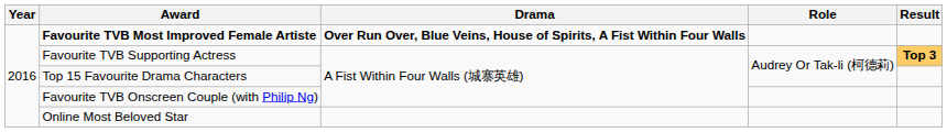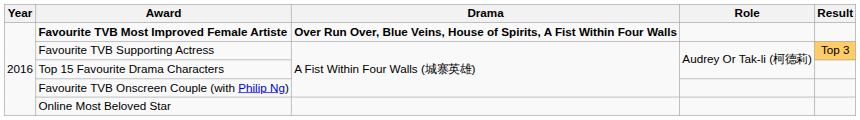Favourite TVB Supporting Actress | Result: bold -> normal
